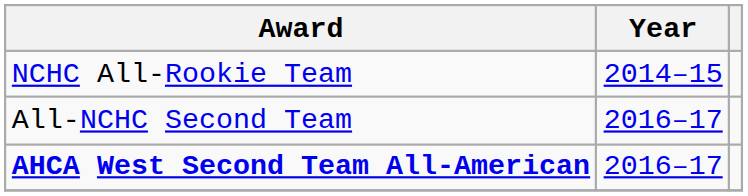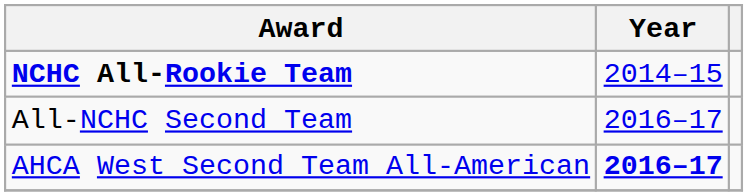row 2 | Award: normal -> bold
row 4 | Award: bold -> normal
row 4 | Year: normal -> bold
